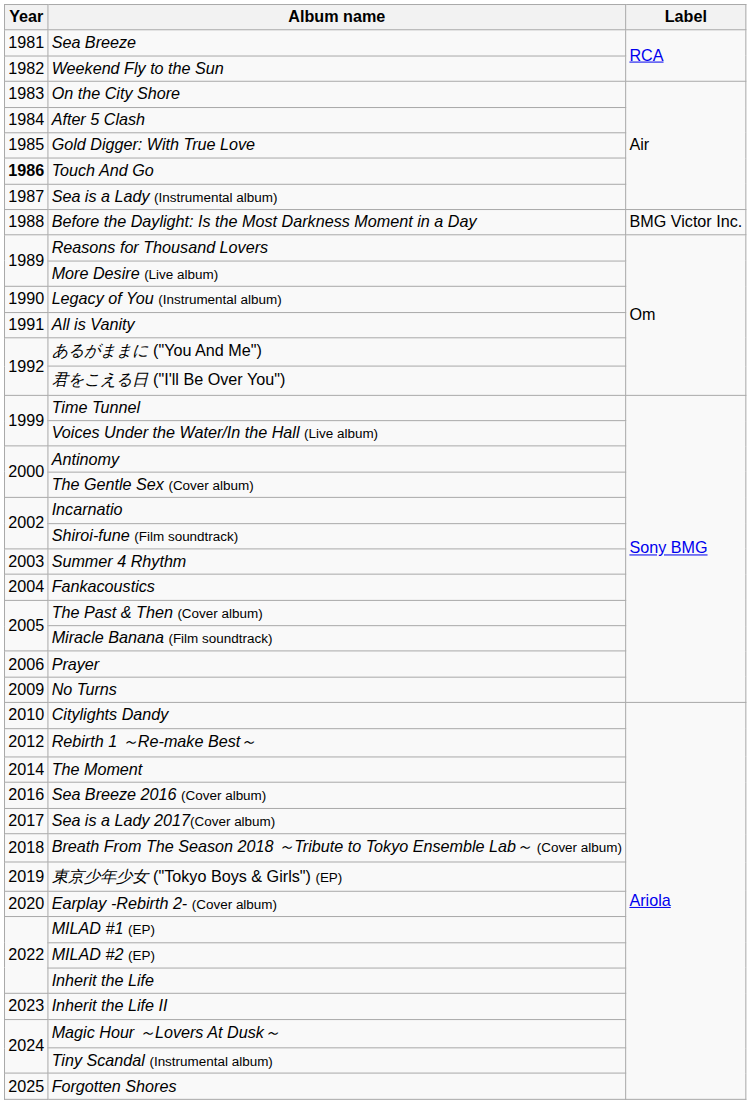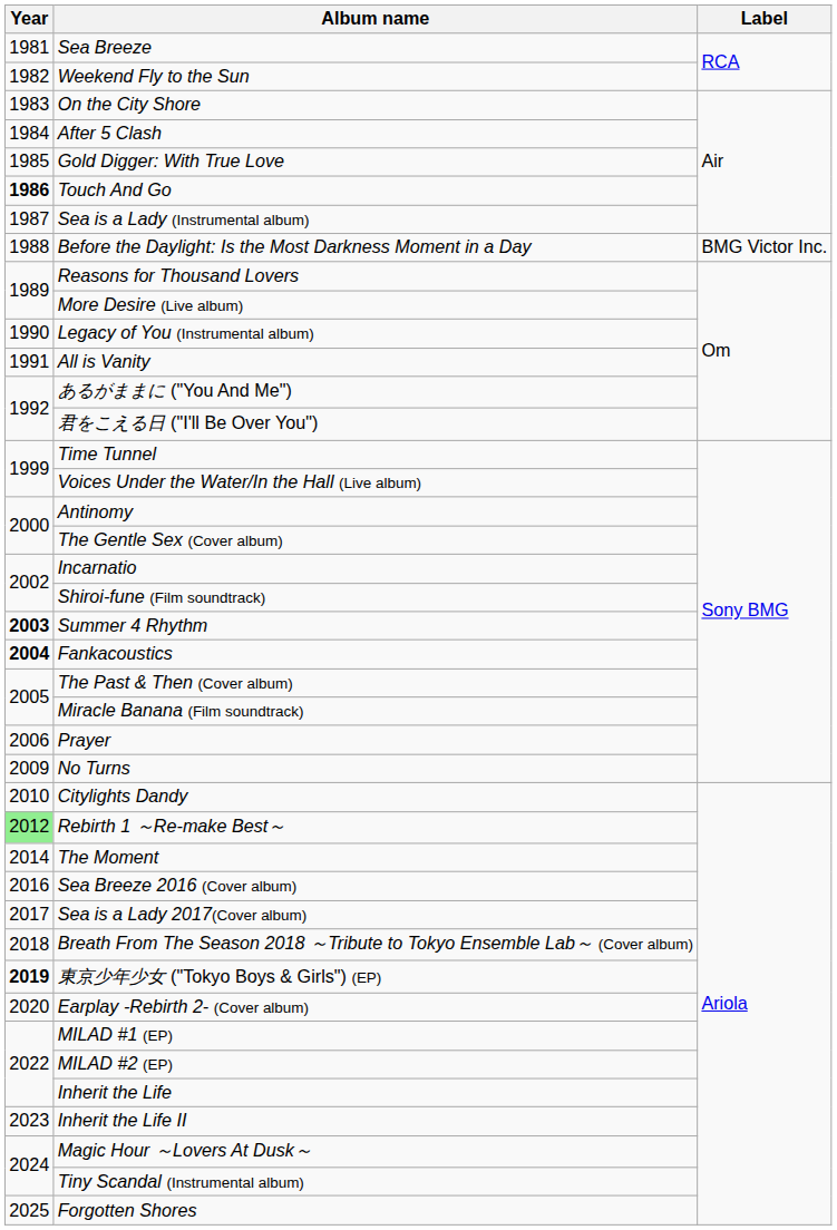Summer 4 Rhythm | Year: normal -> bold
Fankacoustics | Year: normal -> bold
Rebirth 1 ～Re-make Best～ | Year: no background -> lightgreen background
東京少年少女 ("Tokyo Boys & Girls") (EP) | Year: normal -> bold
